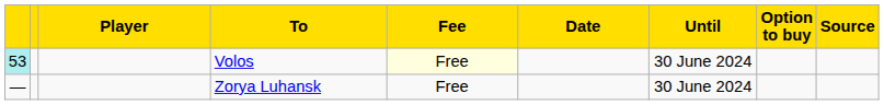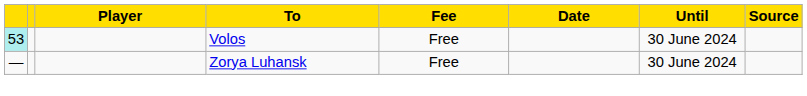- column: Option to buy
Volos | Fee: lightyellow background -> no background
